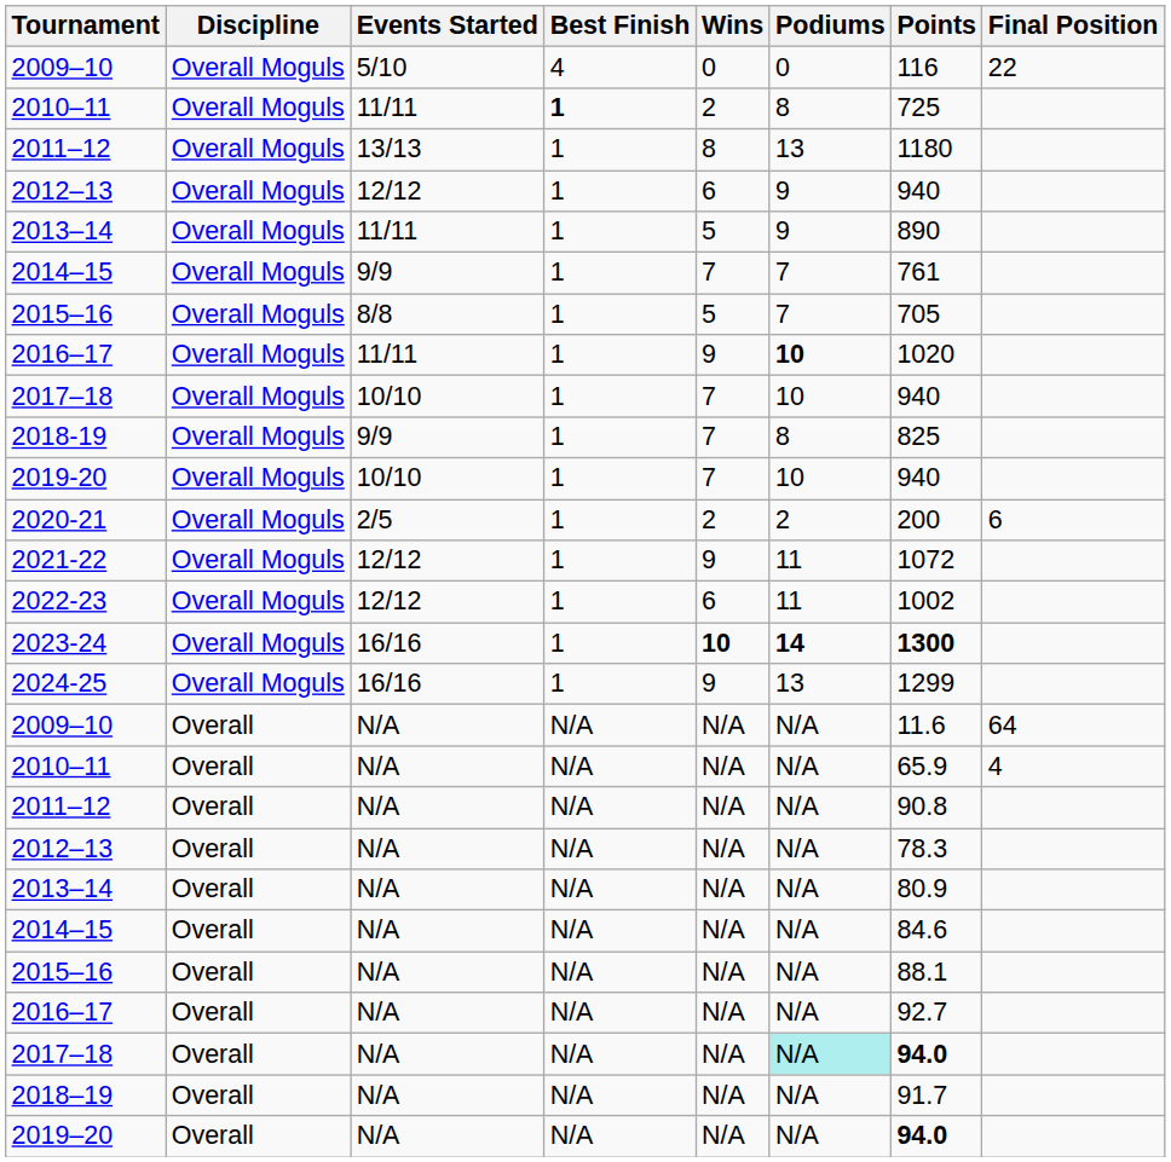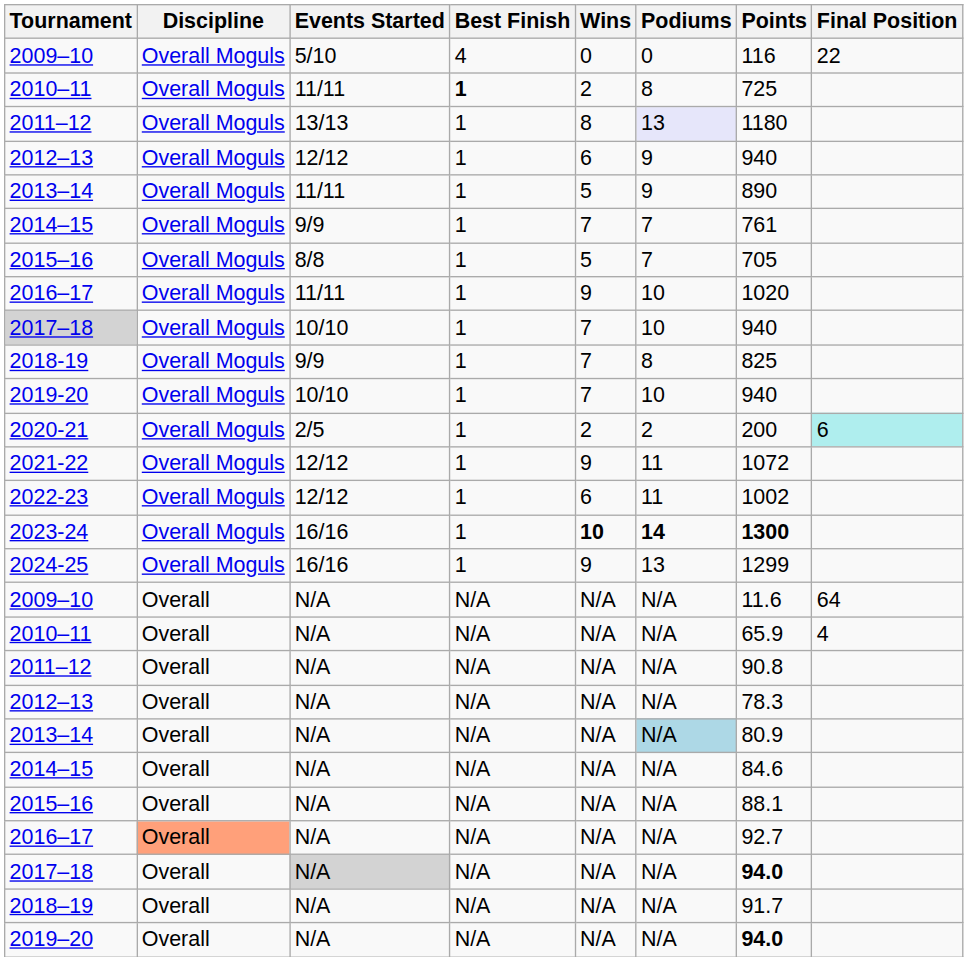row 4 | Podiums: no background -> lavender background
row 9 | Podiums: bold -> normal
row 10 | Tournament: no background -> lightgrey background
row 13 | Final Position: no background -> paleturquoise background
row 22 | Podiums: no background -> lightblue background
row 25 | Discipline: no background -> lightsalmon background
row 26 | Events Started: no background -> lightgrey background
row 26 | Podiums: paleturquoise background -> no background
